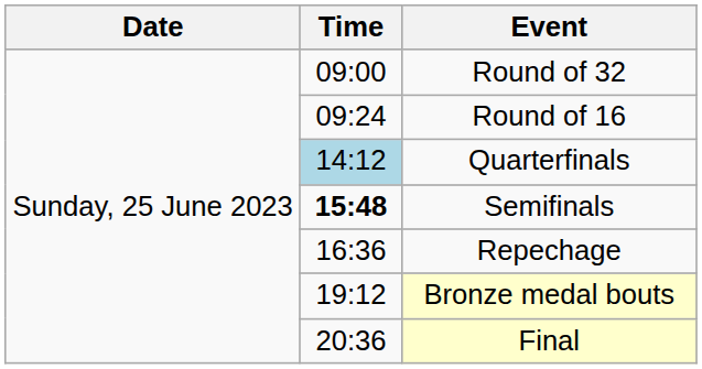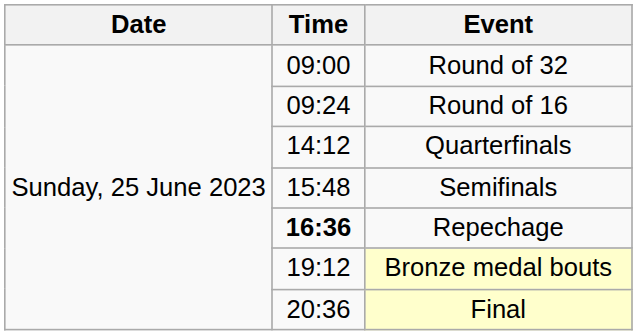Quarterfinals | Time: lightblue background -> no background
Semifinals | Time: bold -> normal
Repechage | Time: normal -> bold
